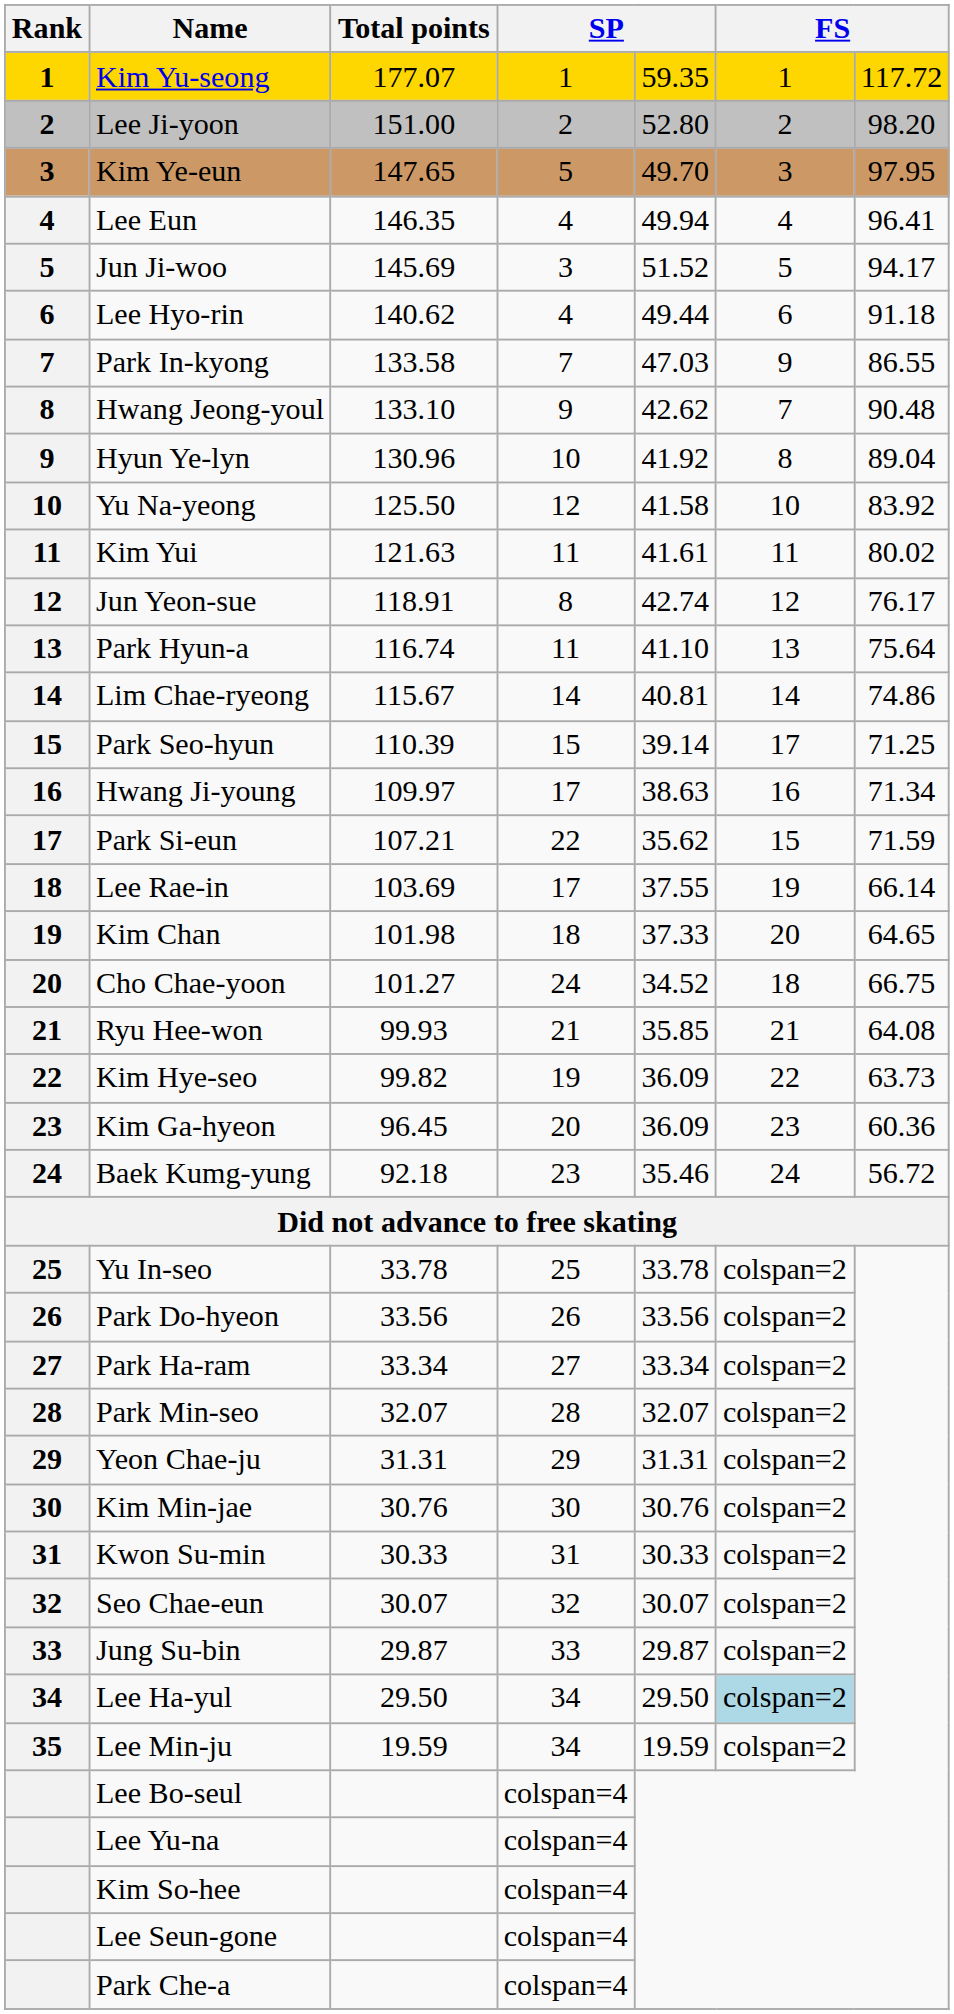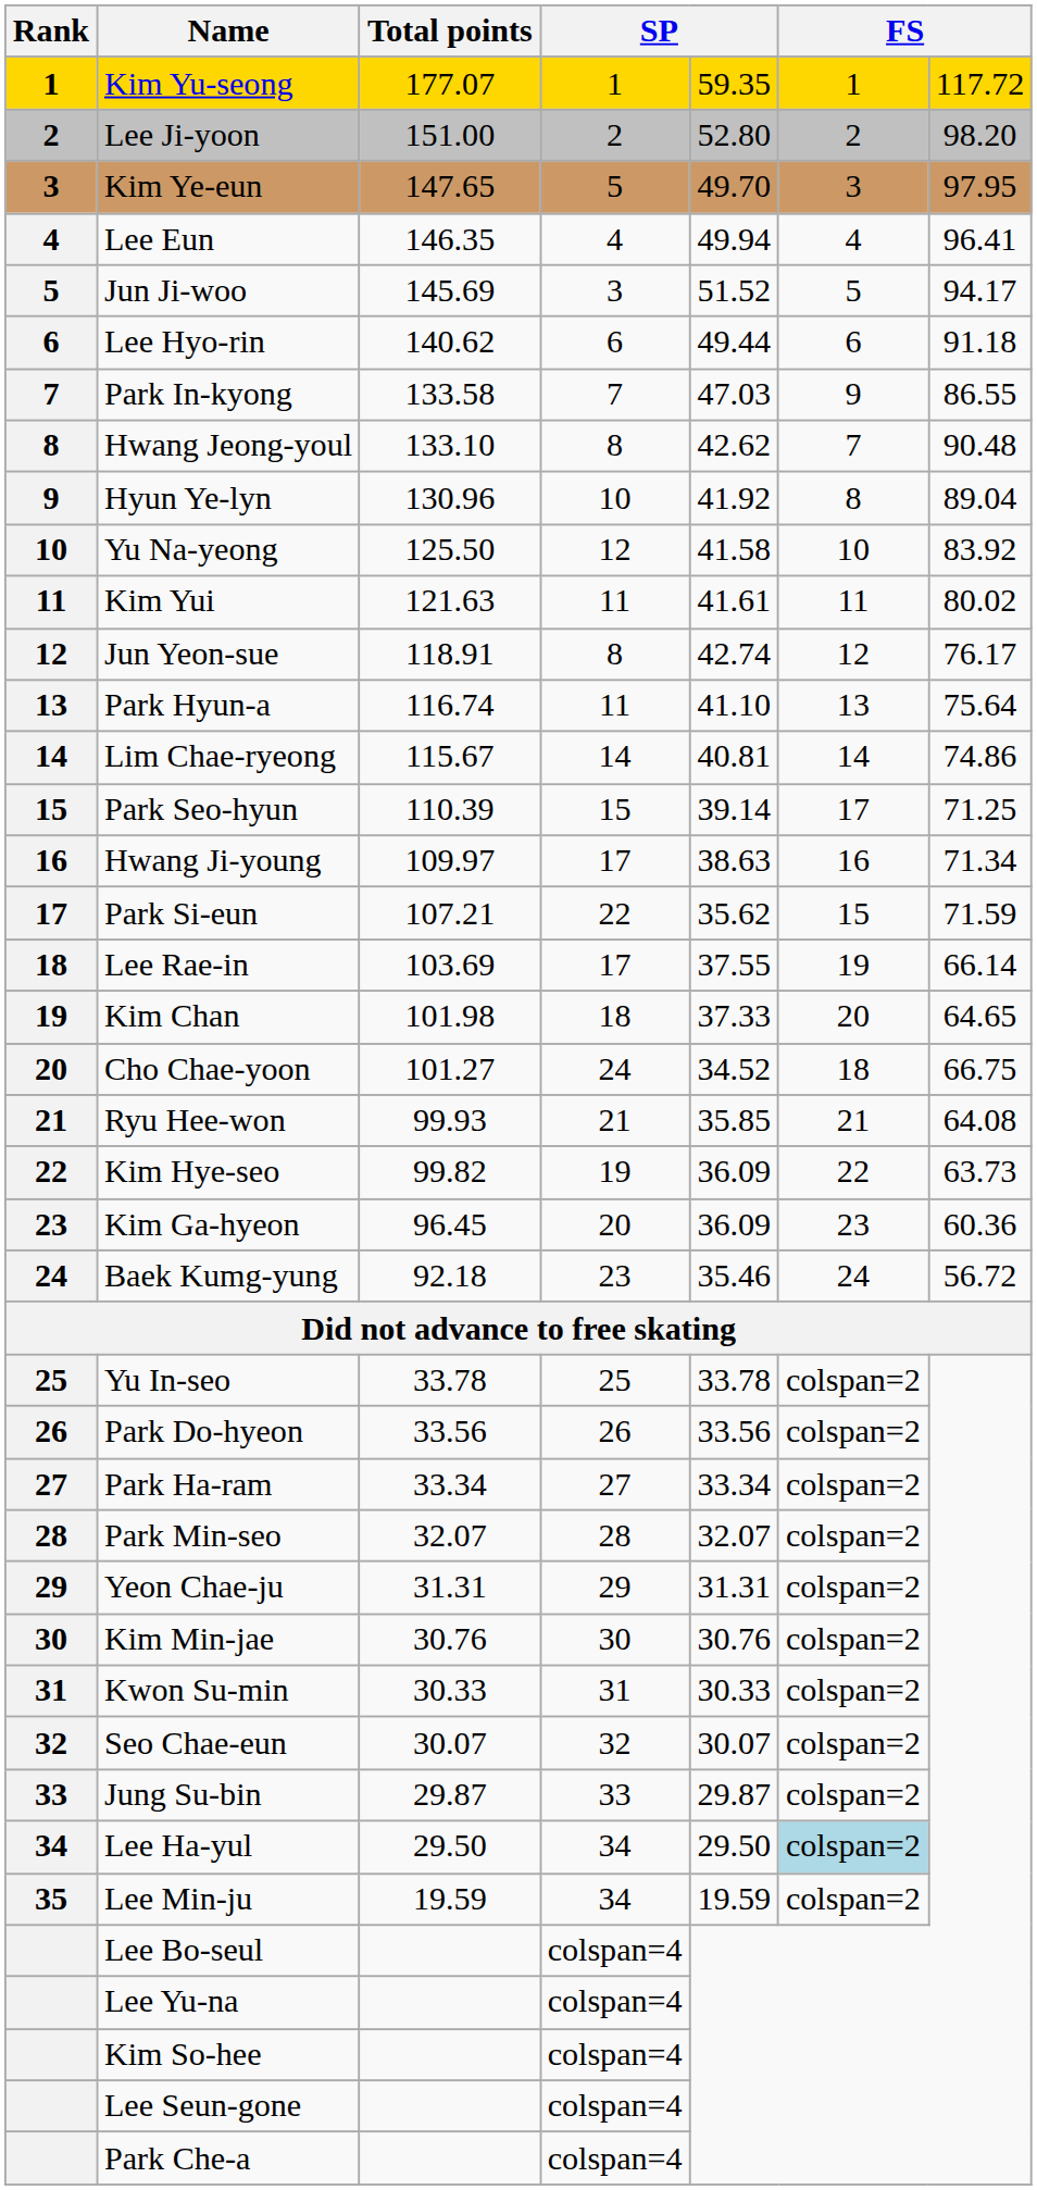Lee Hyo-rin | column 4: 4 -> 6
Hwang Jeong-youl | column 4: 9 -> 8
